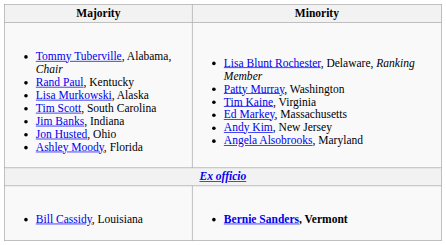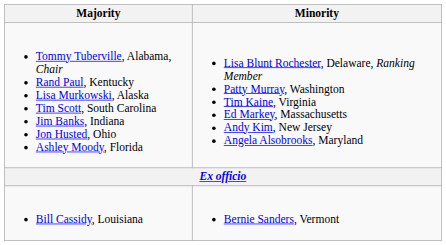Bill Cassidy, Louisiana | Minority: bold -> normal
